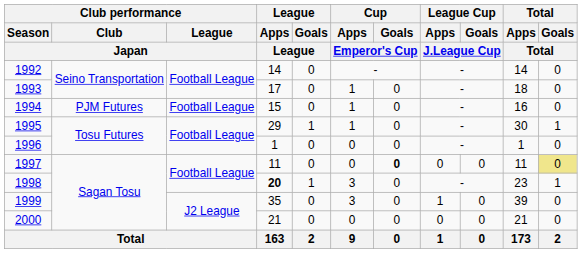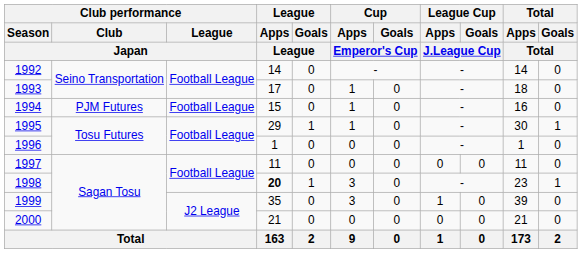1997 | Cup / Goals / Emperor's Cup: bold -> normal
1997 | Total / Goals / Total: khaki background -> no background
